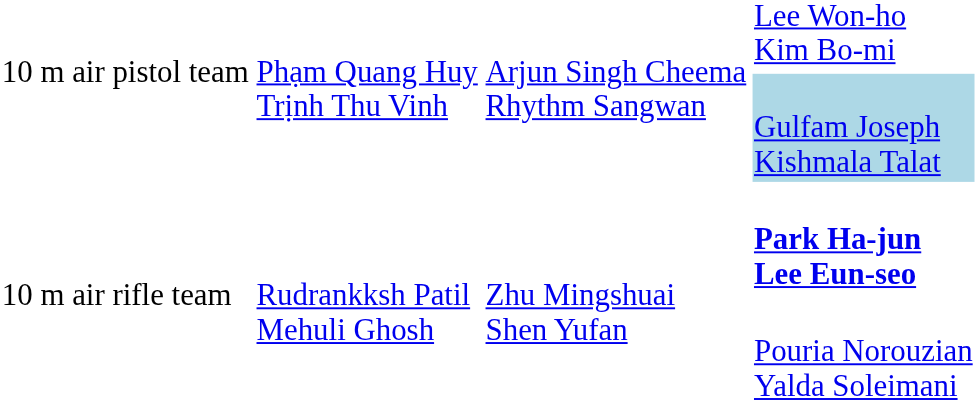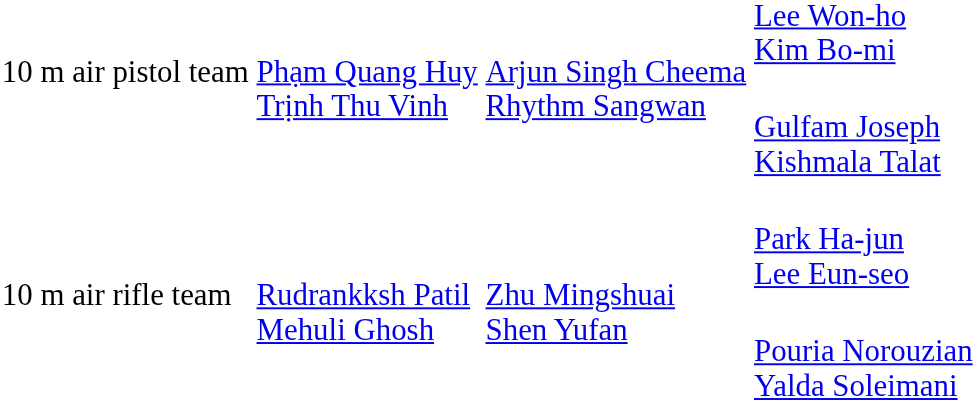Gulfam Joseph Kishmala Talat | column 4: lightblue background -> no background
Park Ha-jun Lee Eun-seo | column 4: bold -> normal
